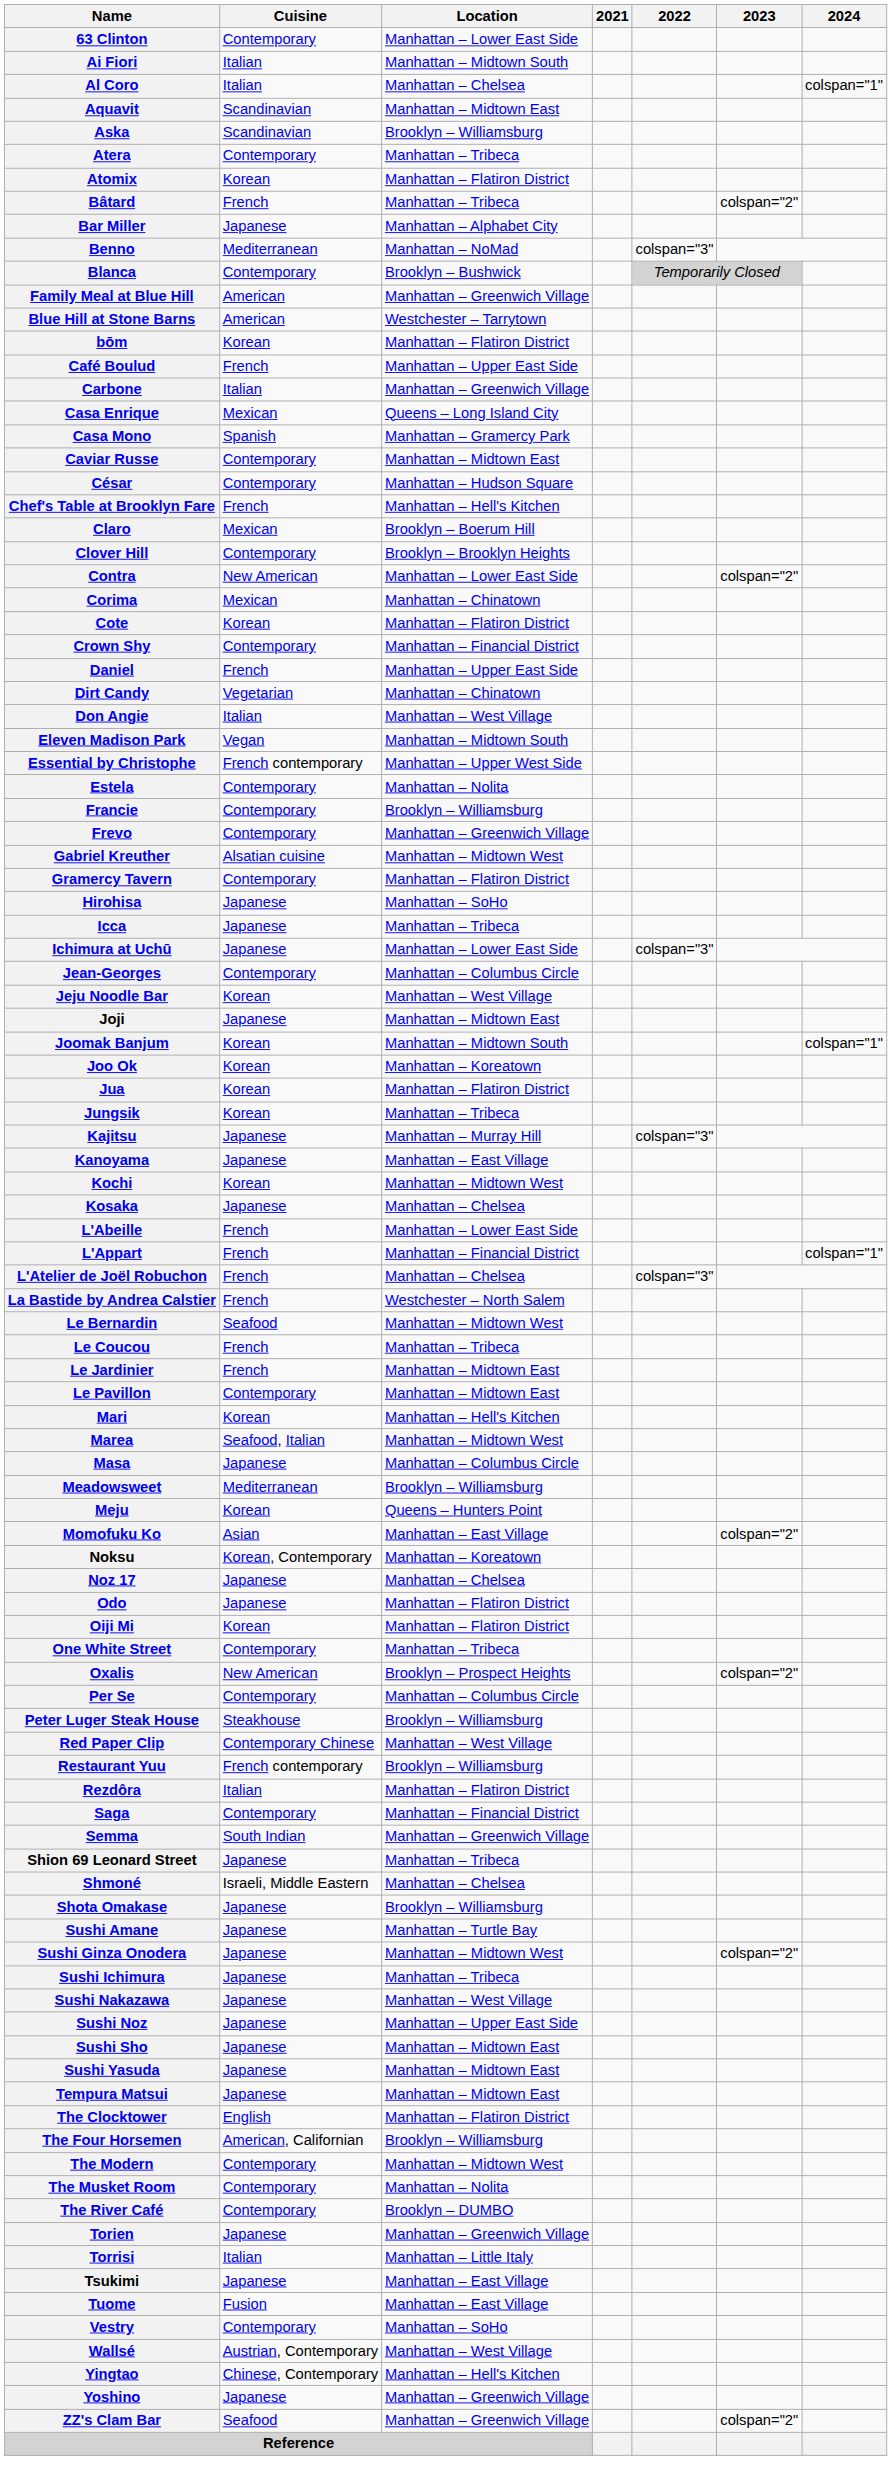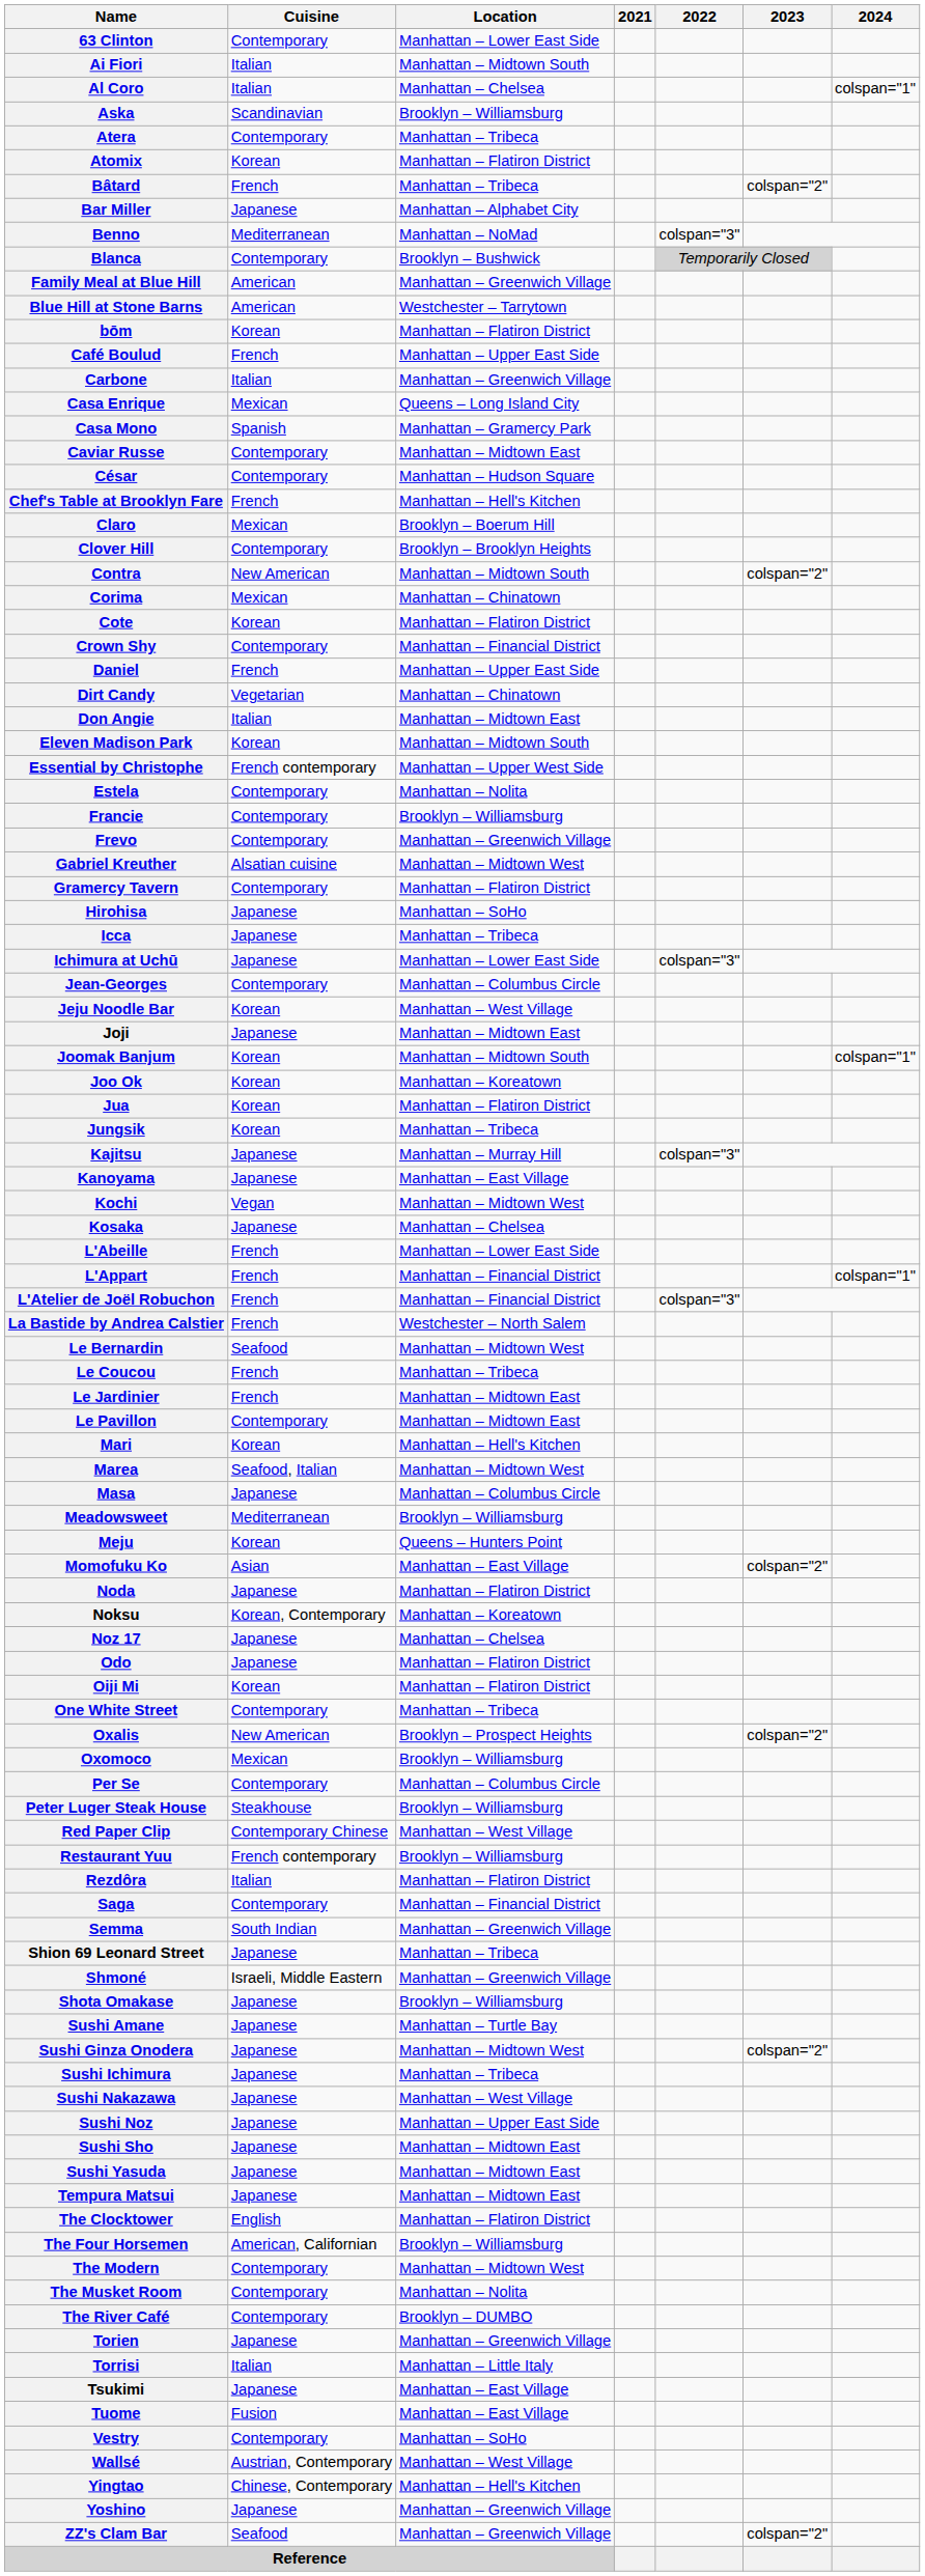- row: Aquavit | Scandinavian | Manhattan – Midtown East
Contra | Location: Manhattan – Lower East Side -> Manhattan – Midtown South
Don Angie | Location: Manhattan – West Village -> Manhattan – Midtown East
Eleven Madison Park | Cuisine: Vegan -> Korean
Kochi | Cuisine: Korean -> Vegan
L'Atelier de Joël Robuchon | Location: Manhattan – Chelsea -> Manhattan – Financial District
+ row: Noda | Japanese | Manhattan – Flatiron District
+ row: Oxomoco | Mexican | Brooklyn – Williamsburg
Shmoné | Location: Manhattan – Chelsea -> Manhattan – Greenwich Village
